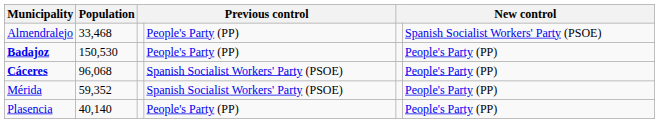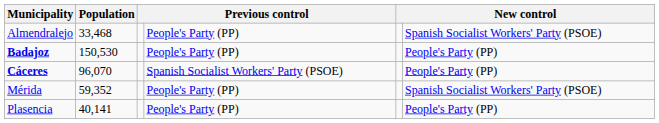Cáceres | Population: 96,068 -> 96,070
Mérida | column 4: Spanish Socialist Workers' Party (PSOE) -> People's Party (PP)
Mérida | column 6: People's Party (PP) -> Spanish Socialist Workers' Party (PSOE)
Plasencia | Population: 40,140 -> 40,141
